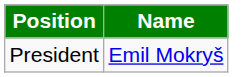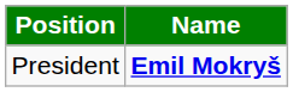President | Name: normal -> bold
